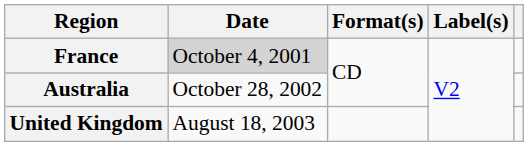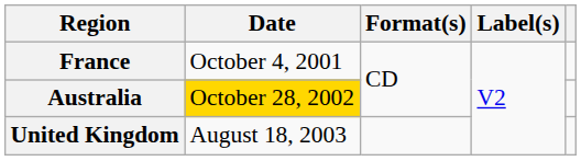France | Date: lightgrey background -> no background
Australia | Date: no background -> gold background
